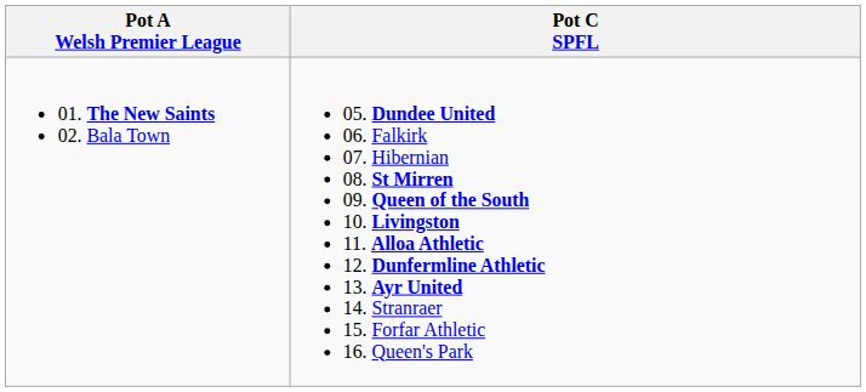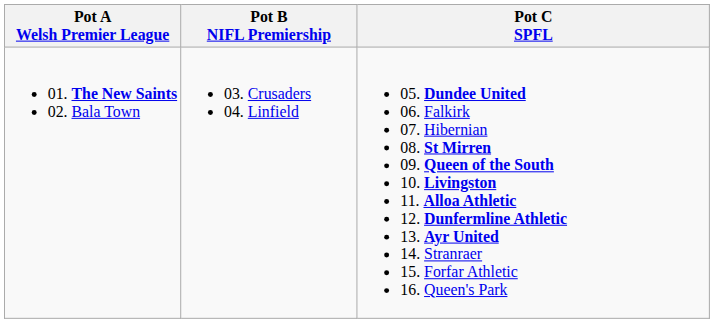+ column: Pot B NIFL Premiership | 03. Crusaders 04. Linfield
